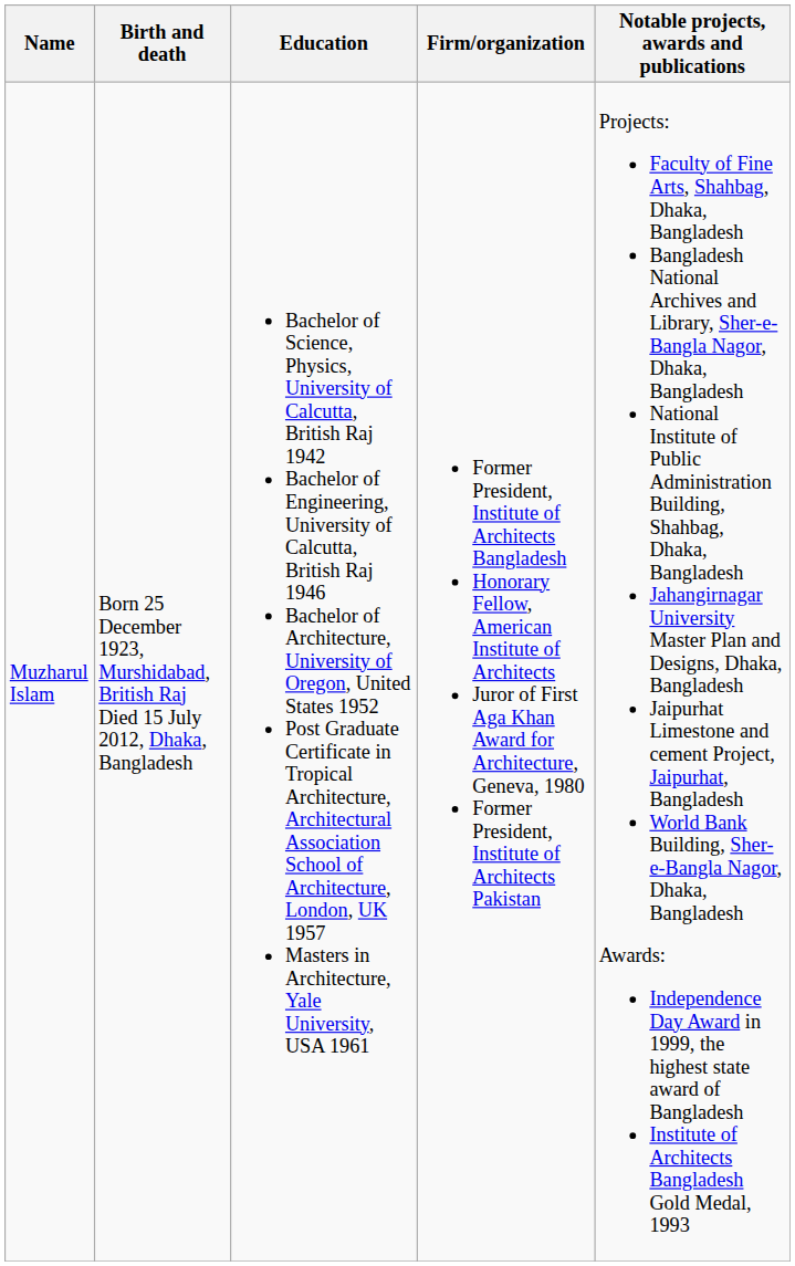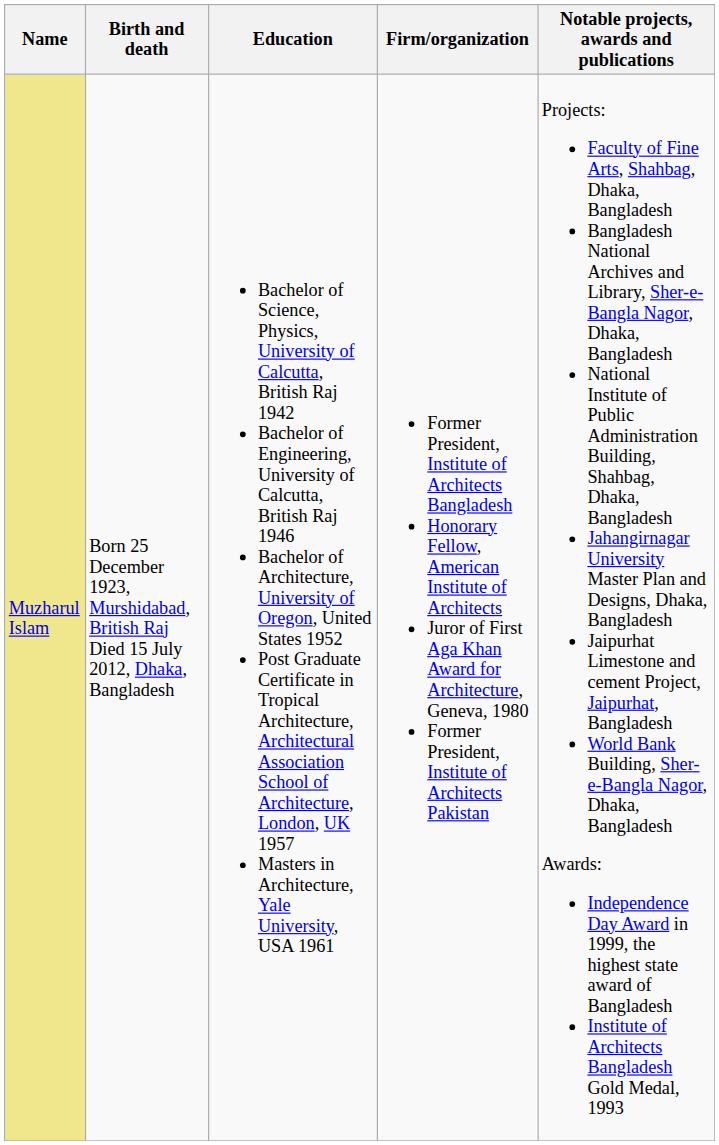Muzharul Islam | Name: no background -> khaki background
